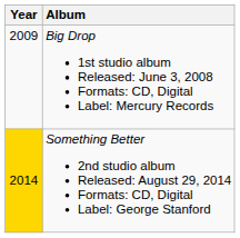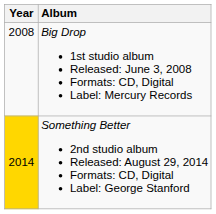row 2 | Year: 2009 -> 2008
